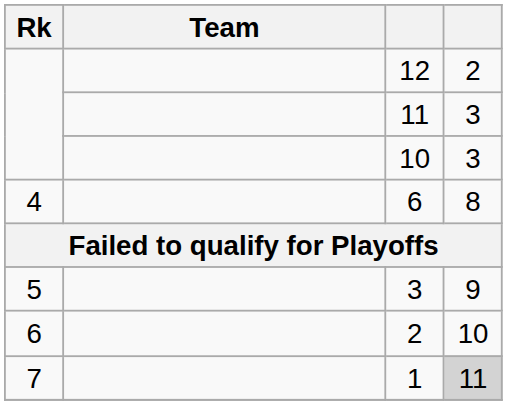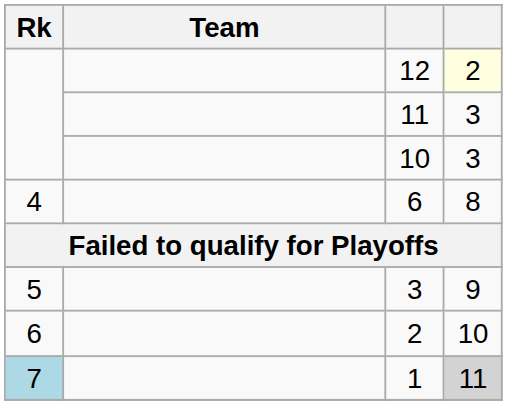12 | column 4: no background -> lightyellow background
1 | Rk: no background -> lightblue background
